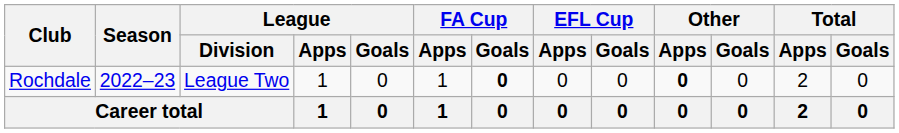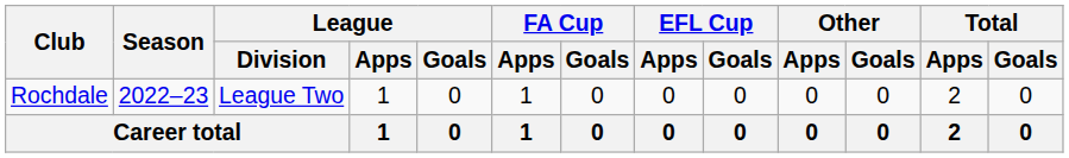Rochdale | FA Cup / Goals: bold -> normal
Rochdale | Other / Apps: bold -> normal
